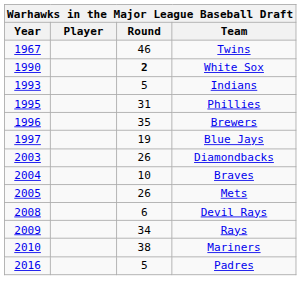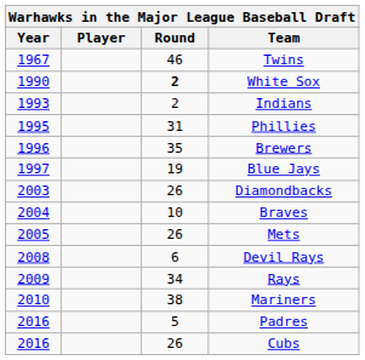Indians | Round: 5 -> 2
+ row: 2016 | 26 | Cubs
